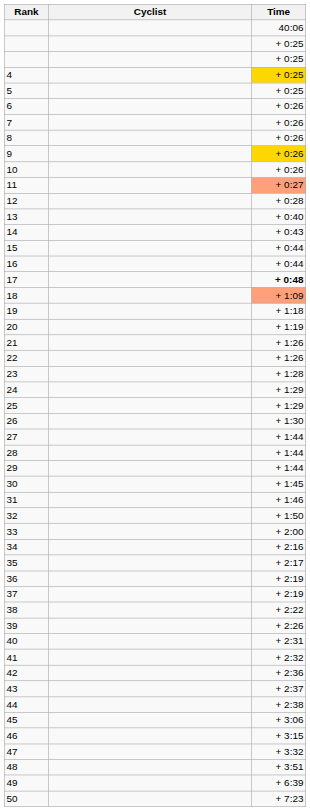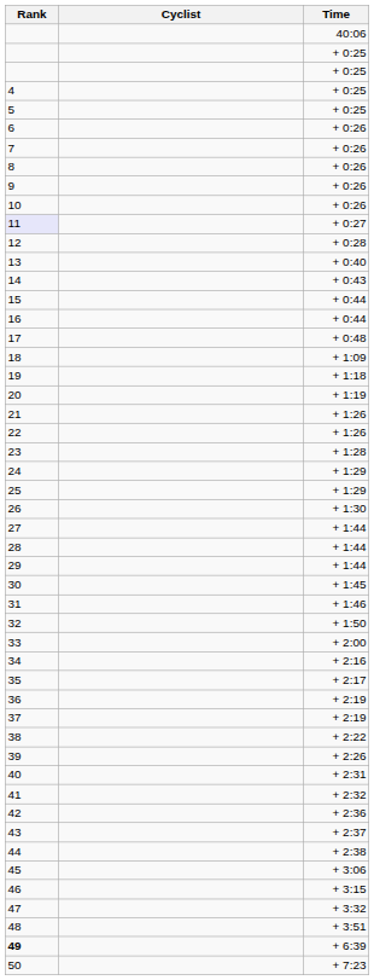4 | Time: gold background -> no background
9 | Time: gold background -> no background
11 | Rank: no background -> lavender background
11 | Time: lightsalmon background -> no background
17 | Time: bold -> normal
18 | Time: lightsalmon background -> no background
49 | Rank: normal -> bold
